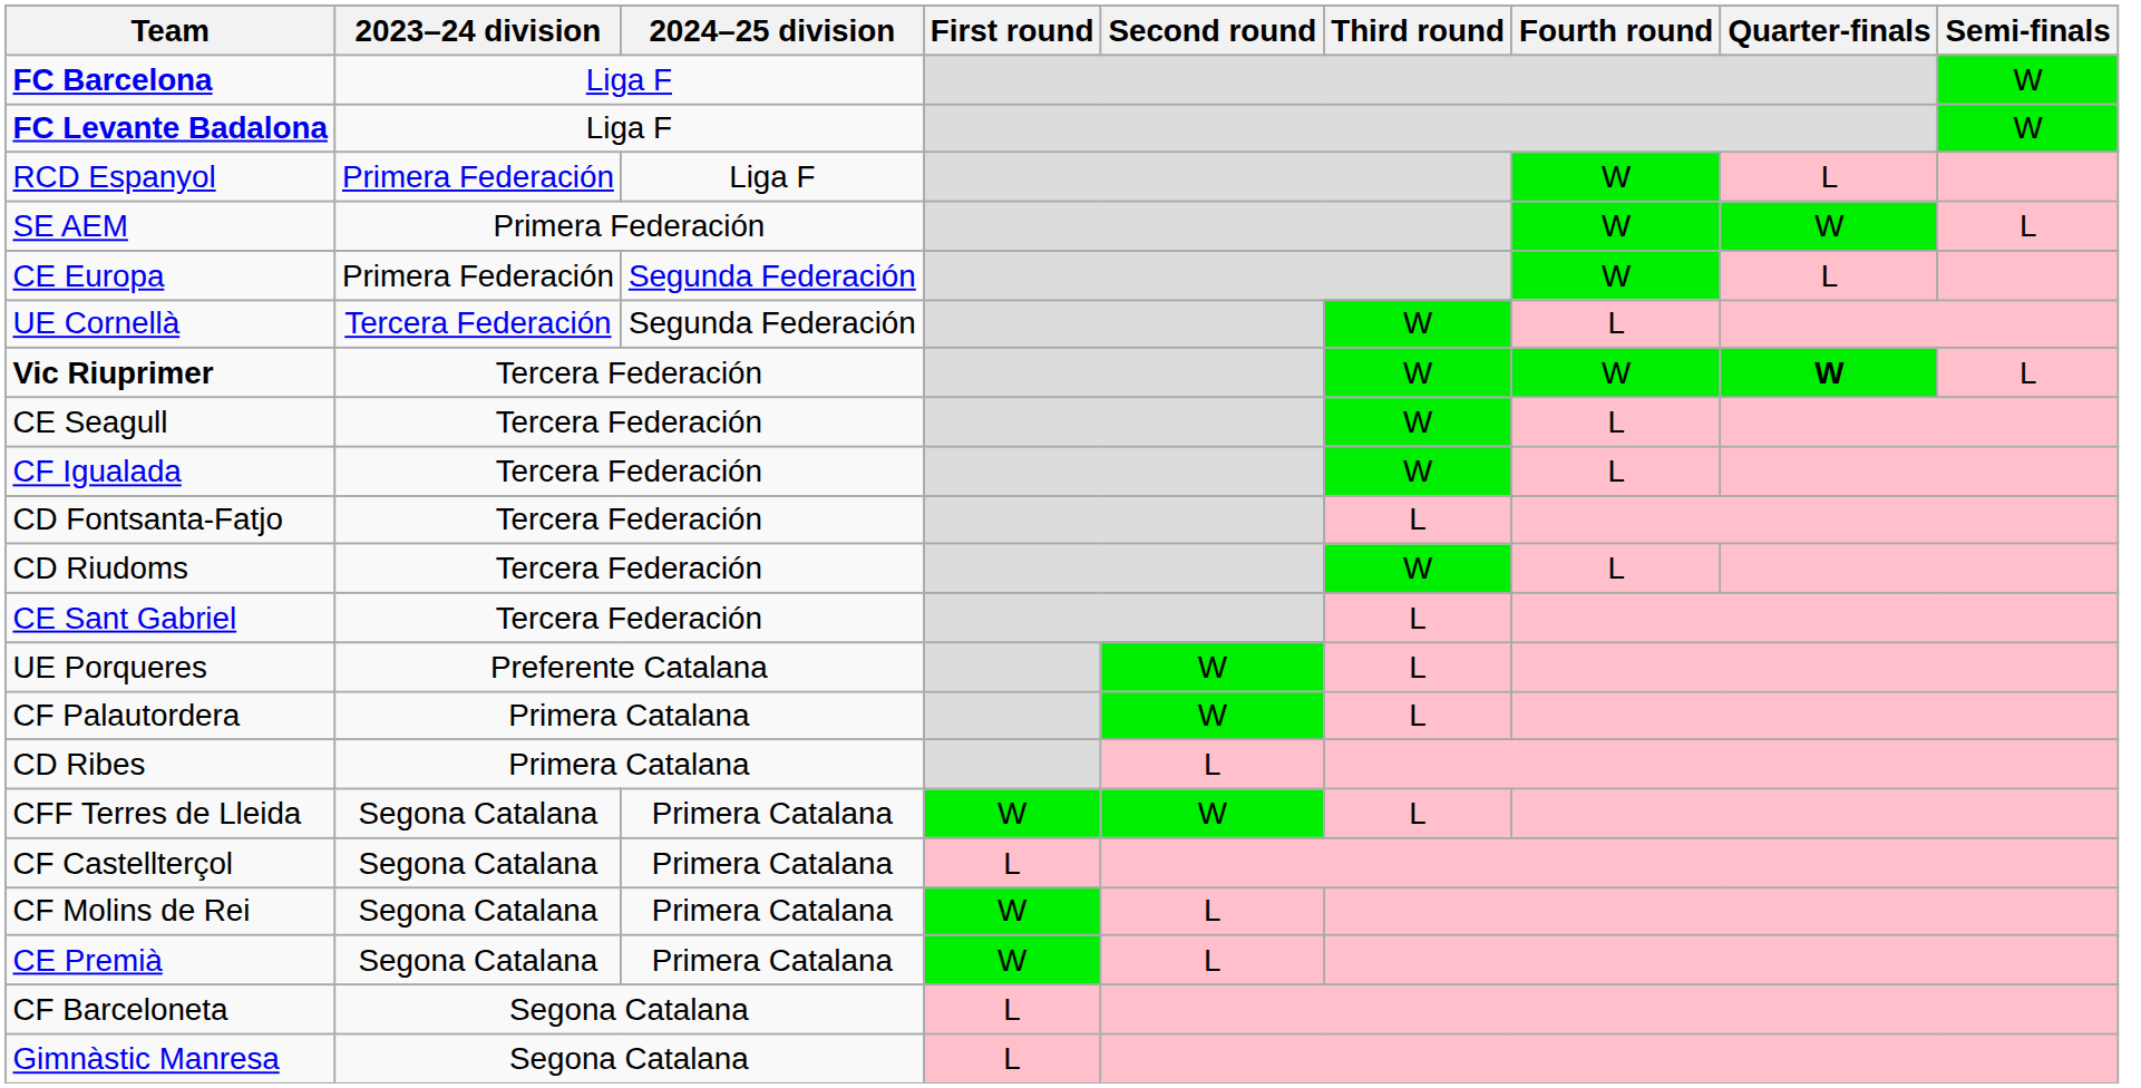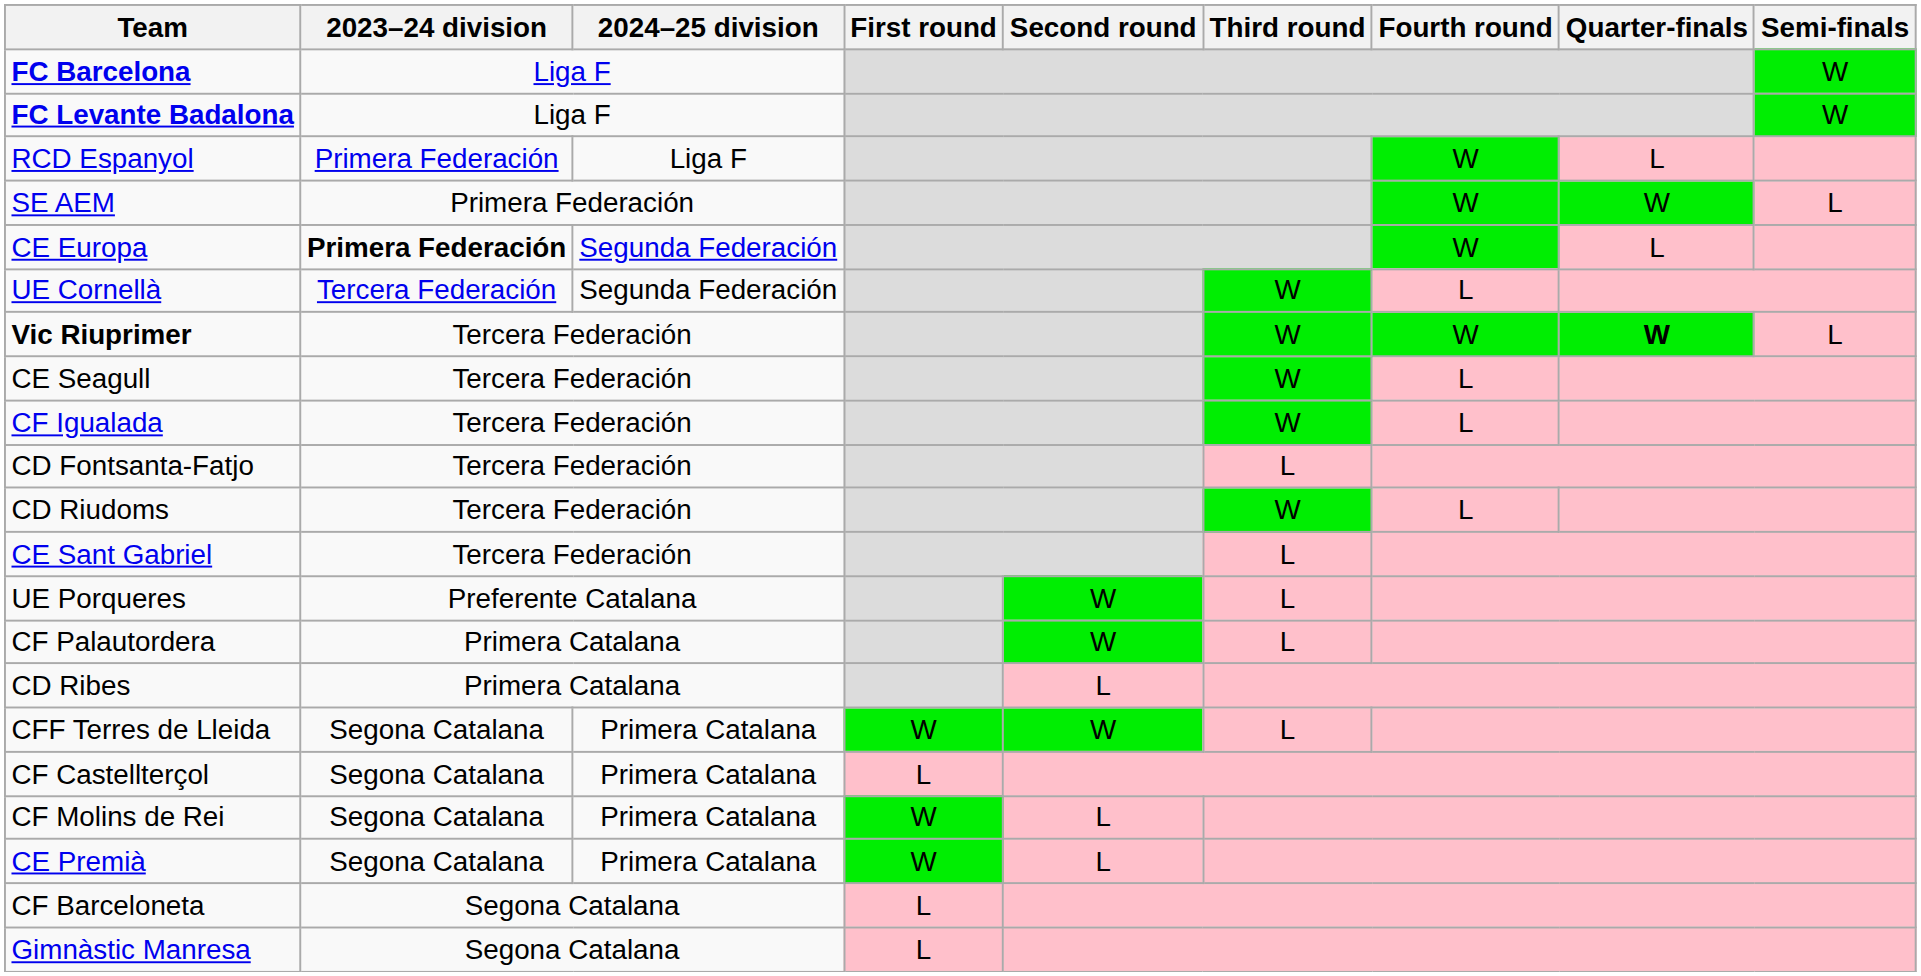CE Europa | 2023–24 division: normal -> bold
